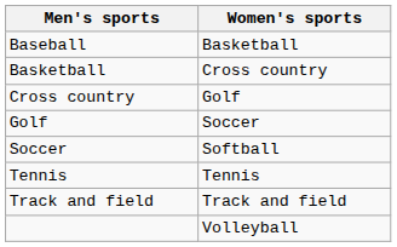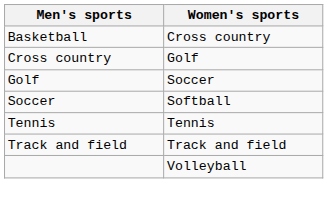- row: Baseball | Basketball
